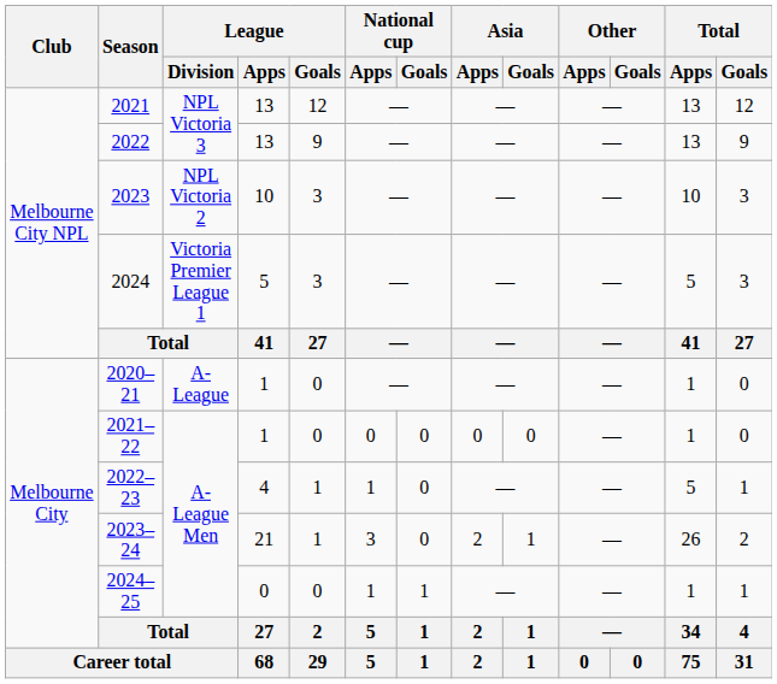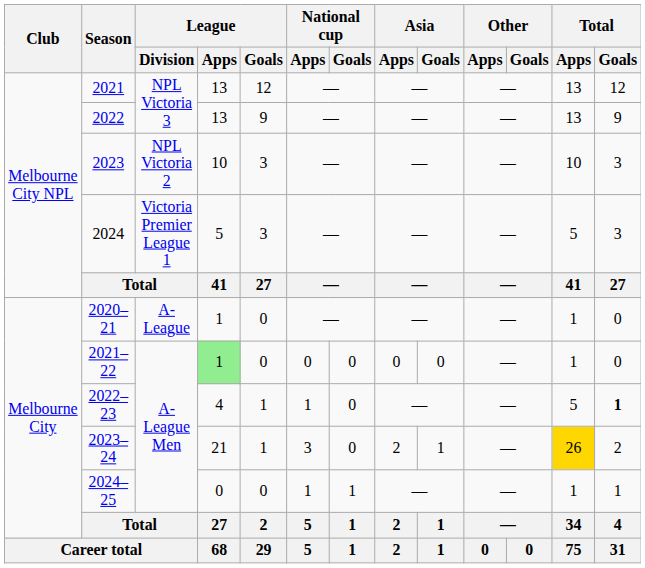2021–22 | League / Apps: no background -> lightgreen background
2022–23 | Total / Goals: normal -> bold
2023–24 | Total / Apps: no background -> gold background
